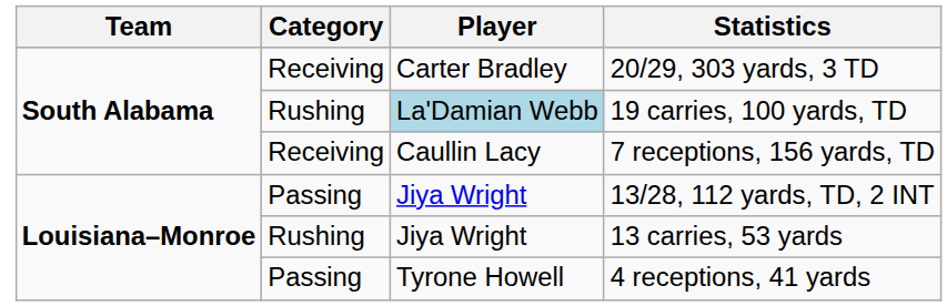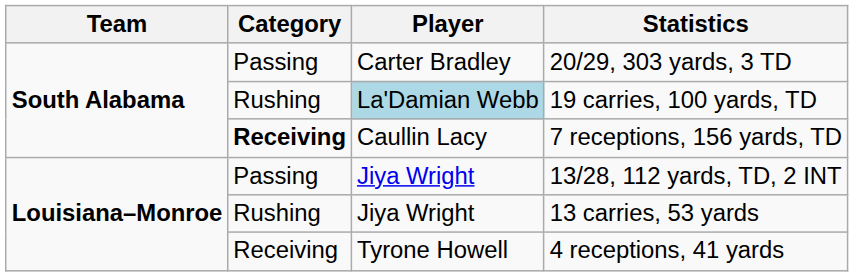20/29, 303 yards, 3 TD | Category: Receiving -> Passing
7 receptions, 156 yards, TD | Category: normal -> bold
4 receptions, 41 yards | Category: Passing -> Receiving
